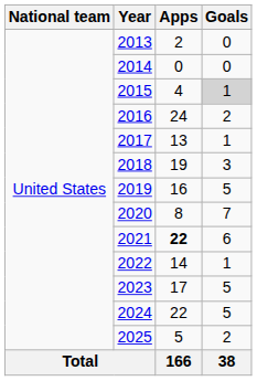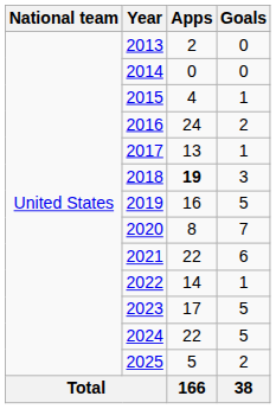2015 | Goals: lightgrey background -> no background
2018 | Apps: normal -> bold
2021 | Apps: bold -> normal
